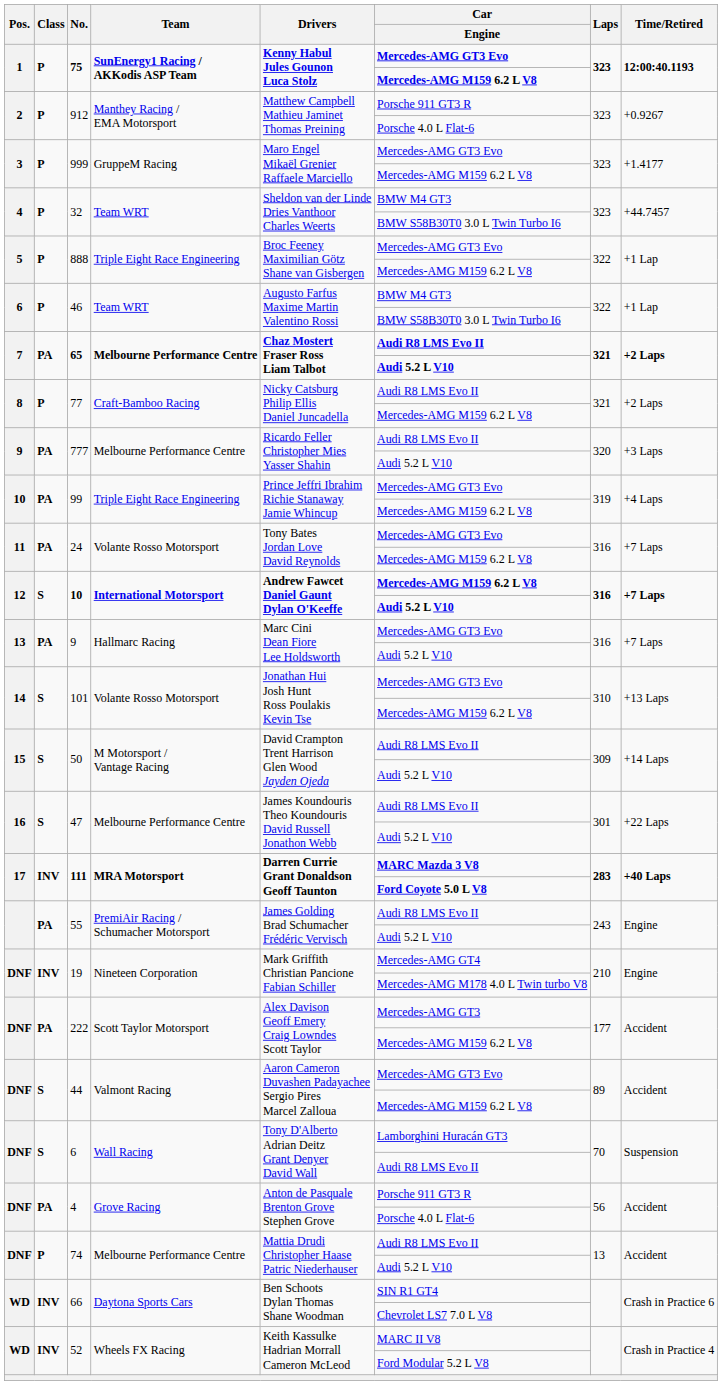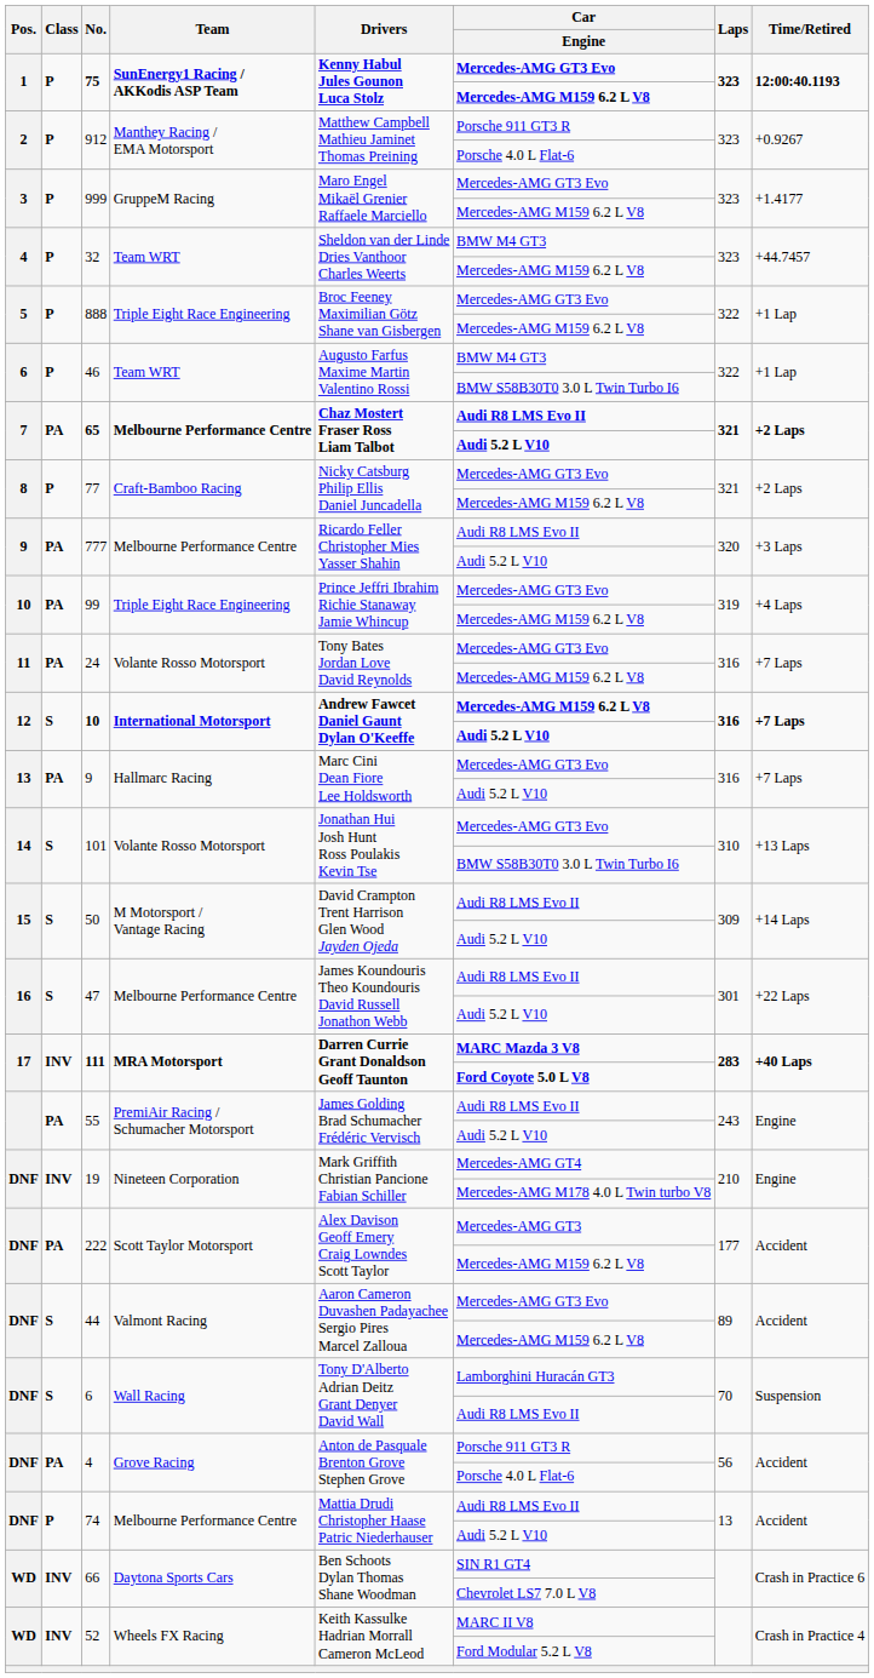row 10 | Car / Engine: BMW S58B30T0 3.0 L Twin Turbo I6 -> Mercedes-AMG M159 6.2 L V8
row 17 | Car / Engine: Audi R8 LMS Evo II -> Mercedes-AMG GT3 Evo
row 30 | Car / Engine: Mercedes-AMG M159 6.2 L V8 -> BMW S58B30T0 3.0 L Twin Turbo I6
